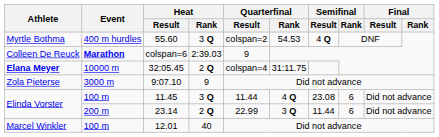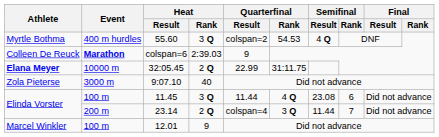32:05.45 | Quarterfinal / Result: colspan=4 -> 22.99
9:07.10 | Heat / Rank: 9 -> 40
23.14 | Quarterfinal / Result: 22.99 -> colspan=4
23.14 | Semifinal / Rank: 6 -> 7
12.01 | Heat / Rank: 40 -> 9
